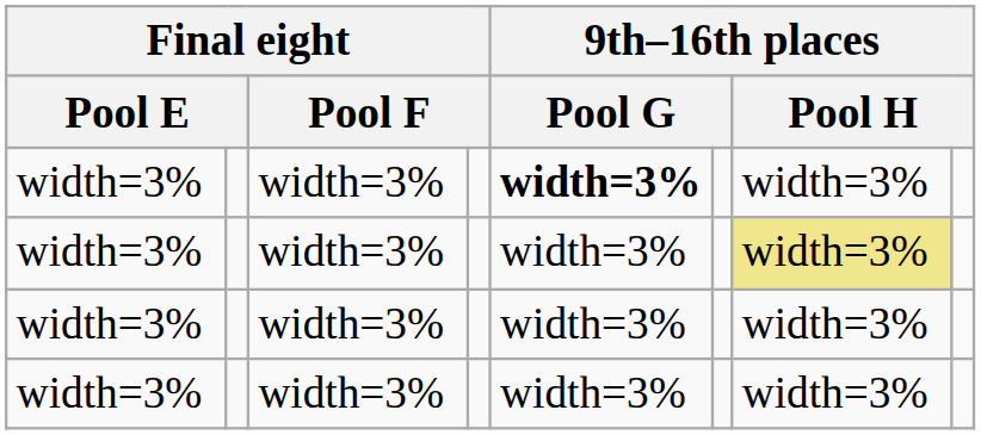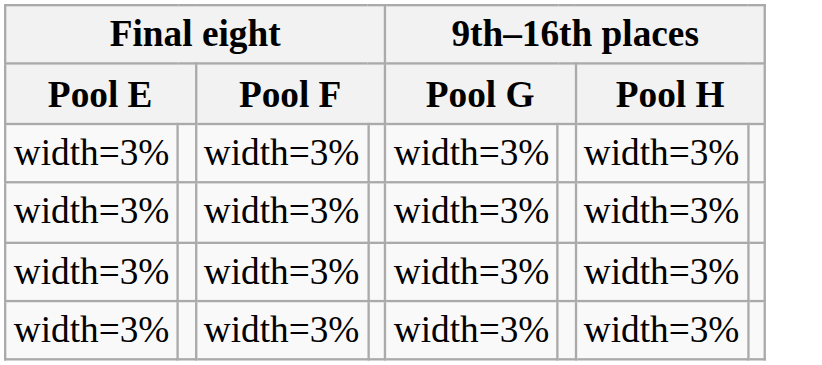row 3 | column 5: bold -> normal
row 4 | column 7: khaki background -> no background
